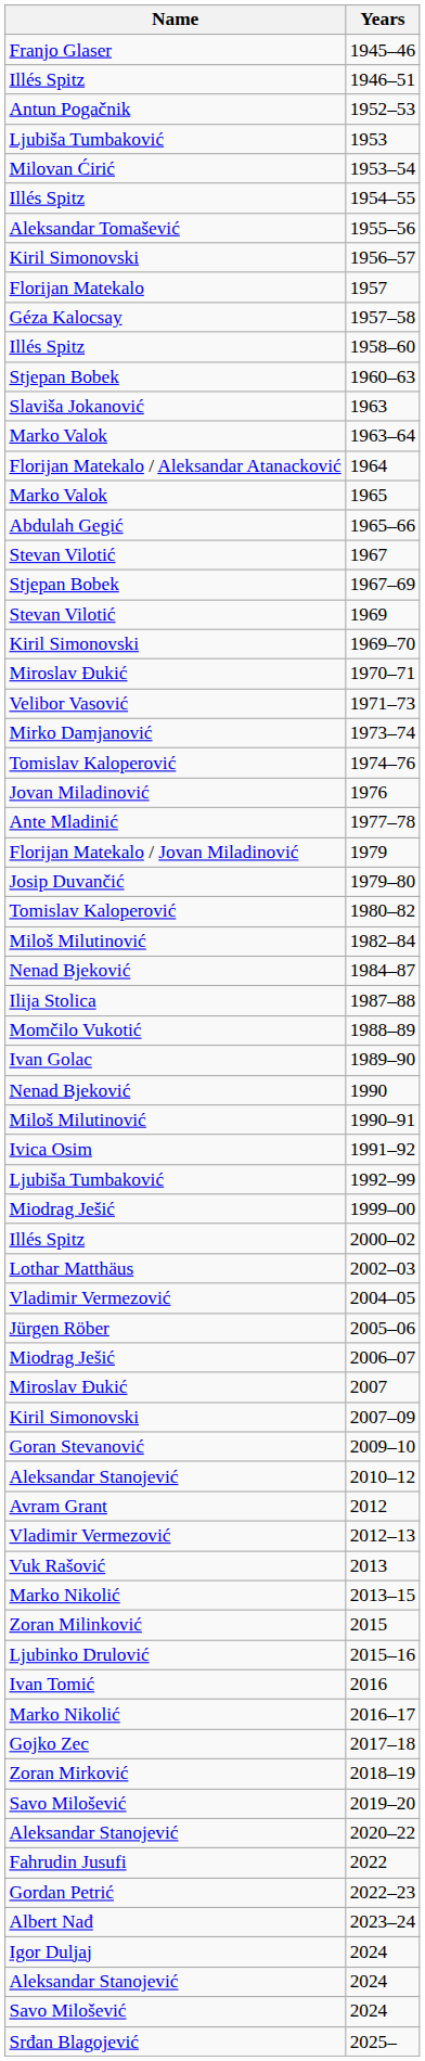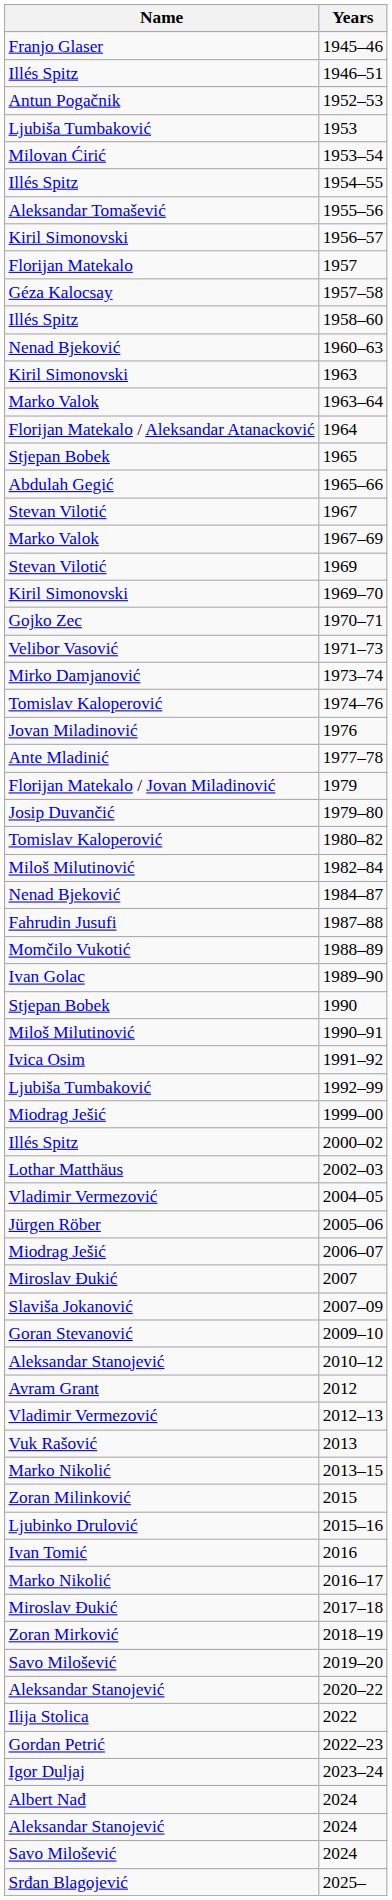row 13 | Name: Stjepan Bobek -> Nenad Bjeković
row 14 | Name: Slaviša Jokanović -> Kiril Simonovski
row 17 | Name: Marko Valok -> Stjepan Bobek
row 20 | Name: Stjepan Bobek -> Marko Valok
row 23 | Name: Miroslav Đukić -> Gojko Zec
row 34 | Name: Ilija Stolica -> Fahrudin Jusufi
row 37 | Name: Nenad Bjeković -> Stjepan Bobek
row 48 | Name: Kiril Simonovski -> Slaviša Jokanović
row 59 | Name: Gojko Zec -> Miroslav Đukić
row 63 | Name: Fahrudin Jusufi -> Ilija Stolica
row 65 | Name: Albert Nađ -> Igor Duljaj
row 66 | Name: Igor Duljaj -> Albert Nađ
